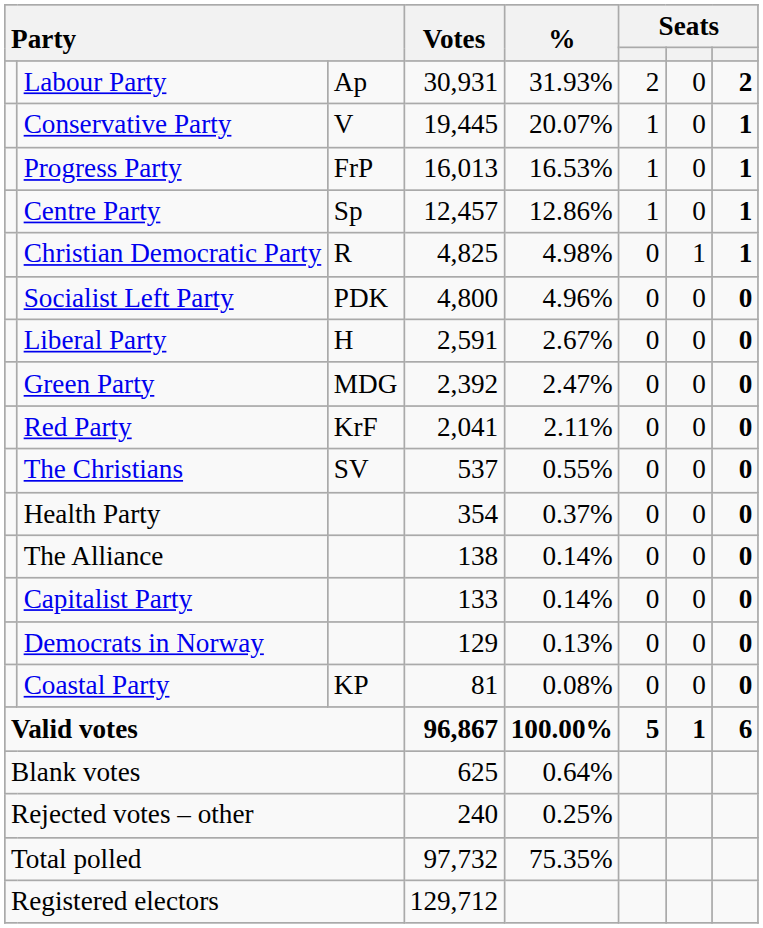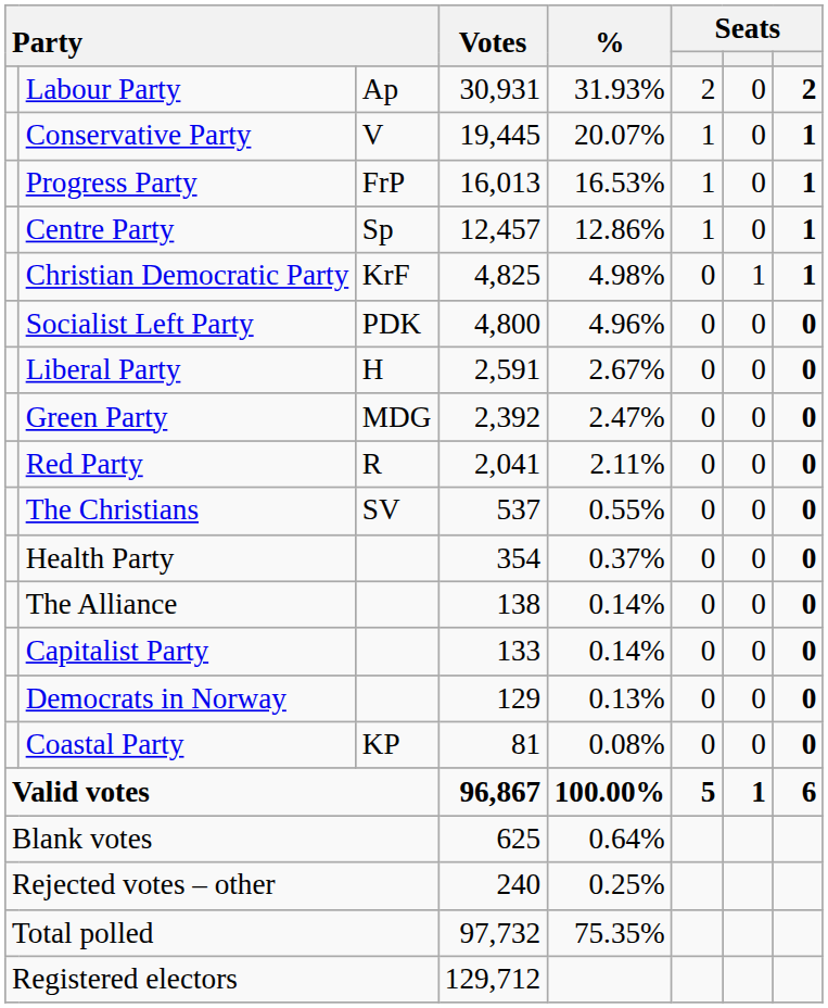Christian Democratic Party | column 3: R -> KrF
Red Party | column 3: KrF -> R
